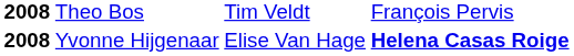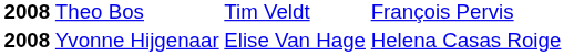2008 / Yvonne Hijgenaar | column 4: bold -> normal
